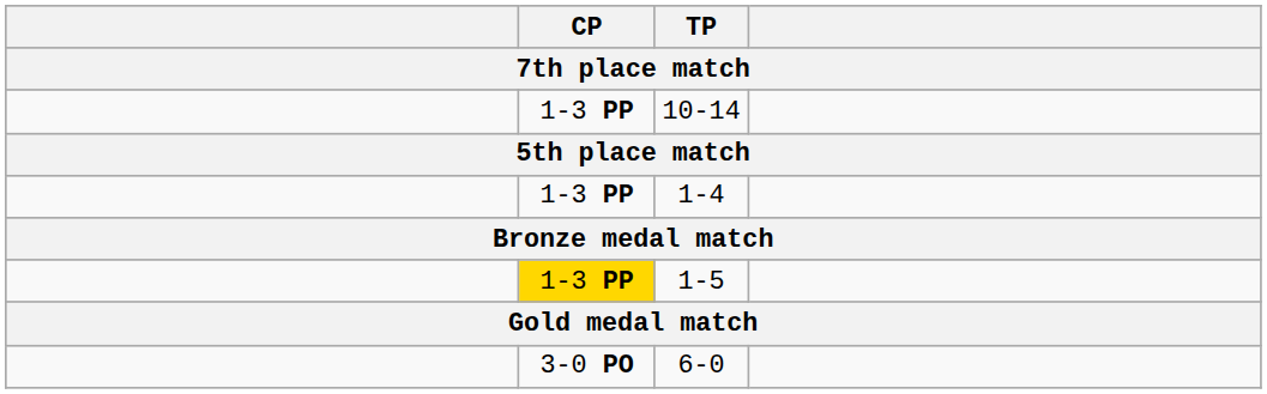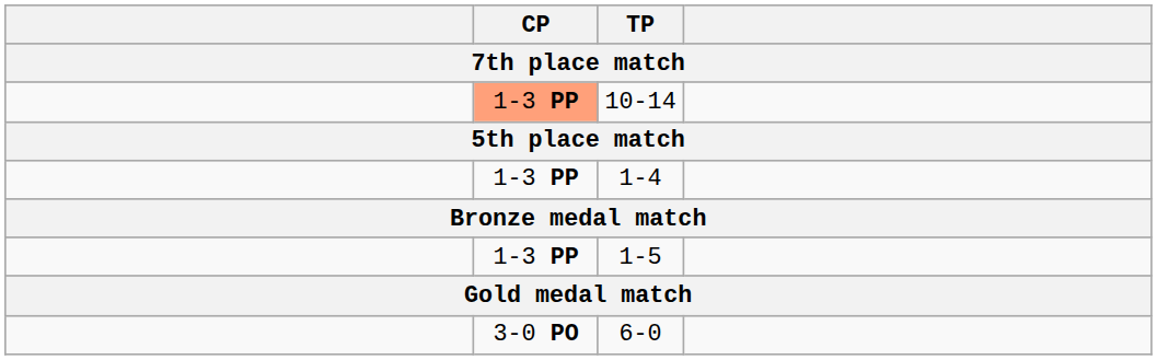10-14 | CP: no background -> lightsalmon background
1-5 | CP: gold background -> no background
